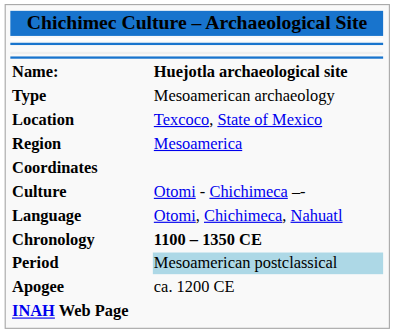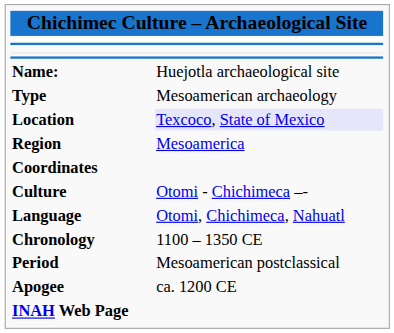Name: | column 2: bold -> normal
Location | column 2: no background -> lavender background
Chronology | column 2: bold -> normal
Period | column 2: lightblue background -> no background
